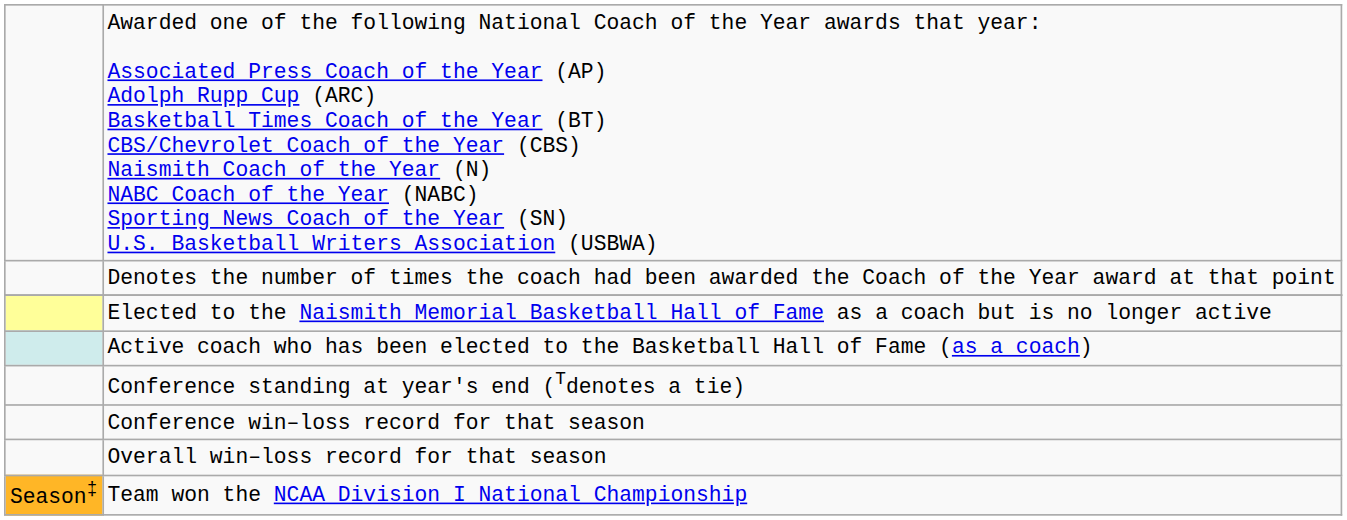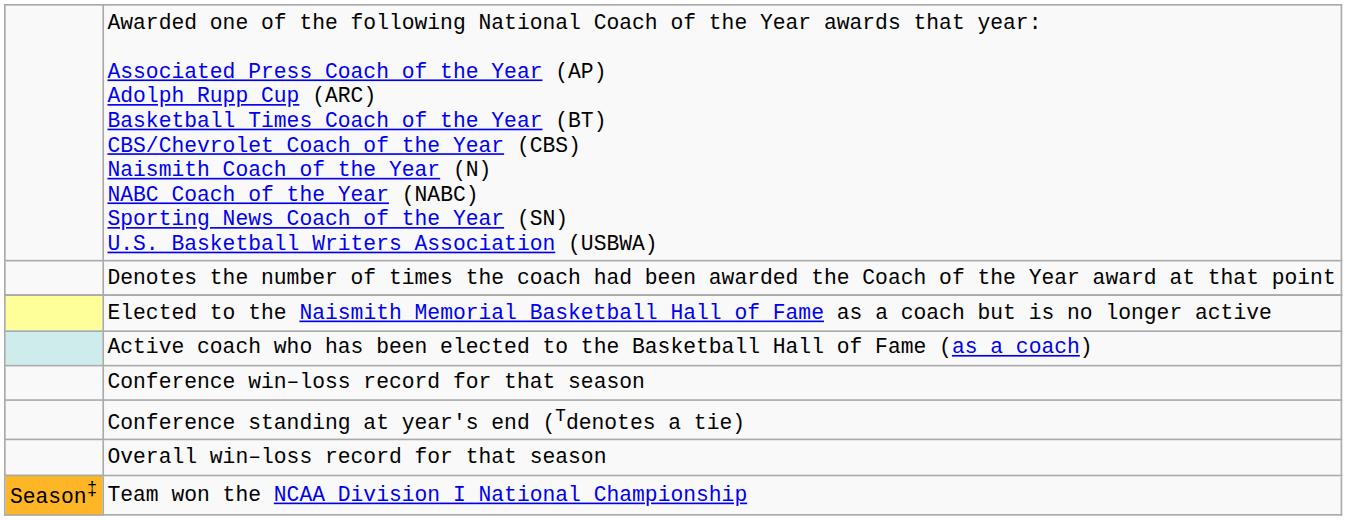rows swapped: Conference win–loss record for that season <-> Conference standing at year's end (Tdenotes a tie)
